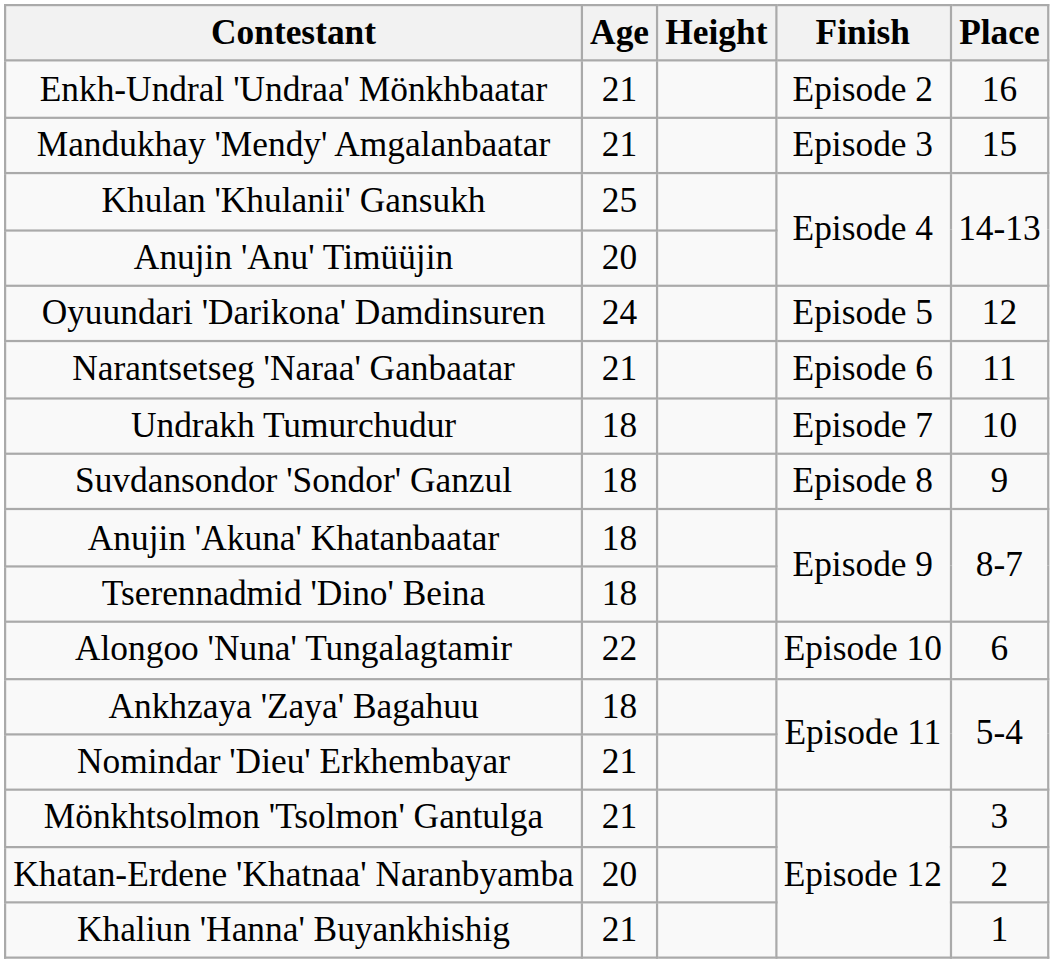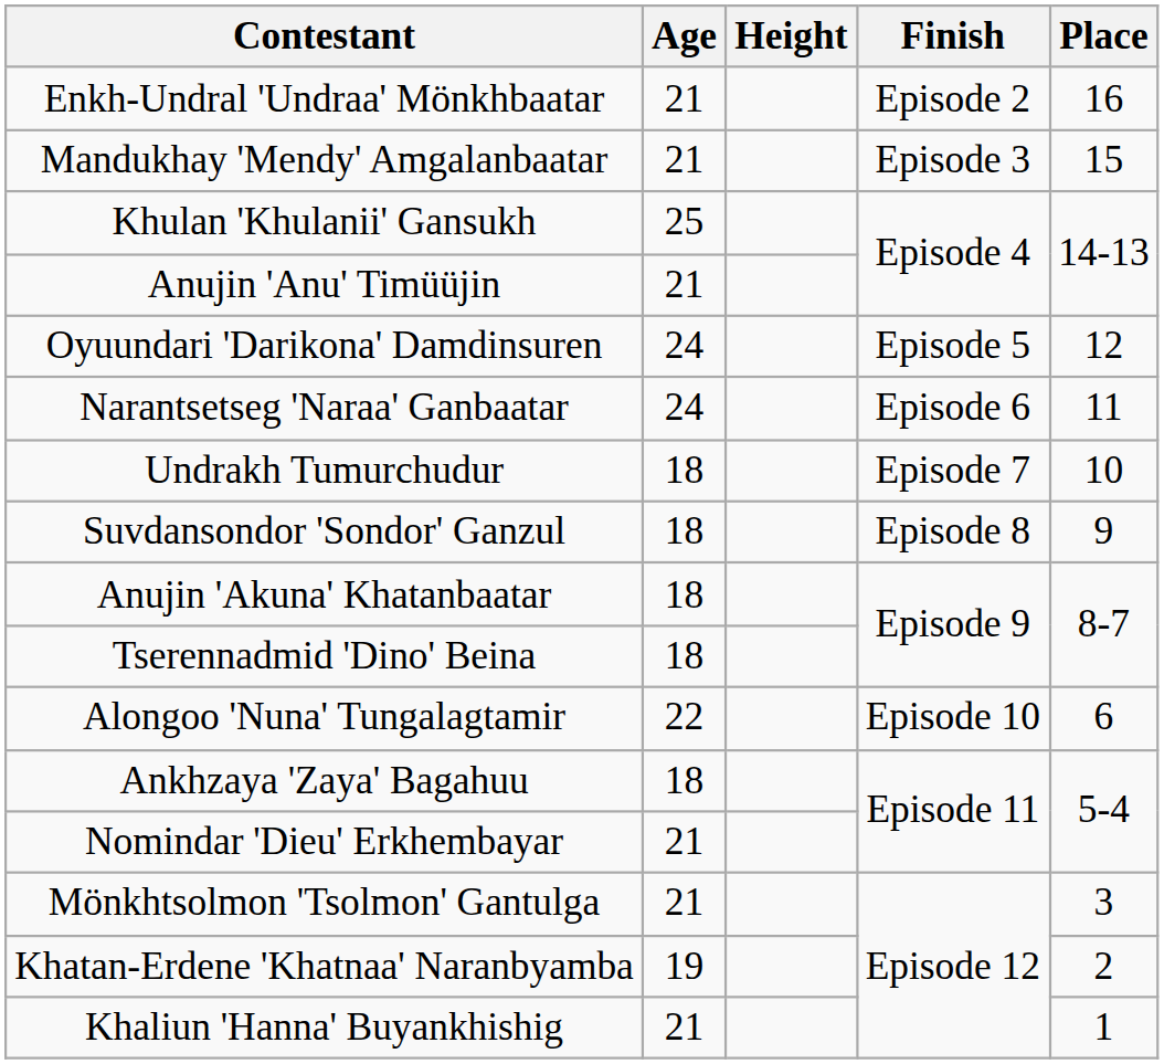Anujin 'Anu' Timüüjin | Age: 20 -> 21
Narantsetseg 'Naraa' Ganbaatar | Age: 21 -> 24
Khatan-Erdene 'Khatnaa' Naranbyamba | Age: 20 -> 19
